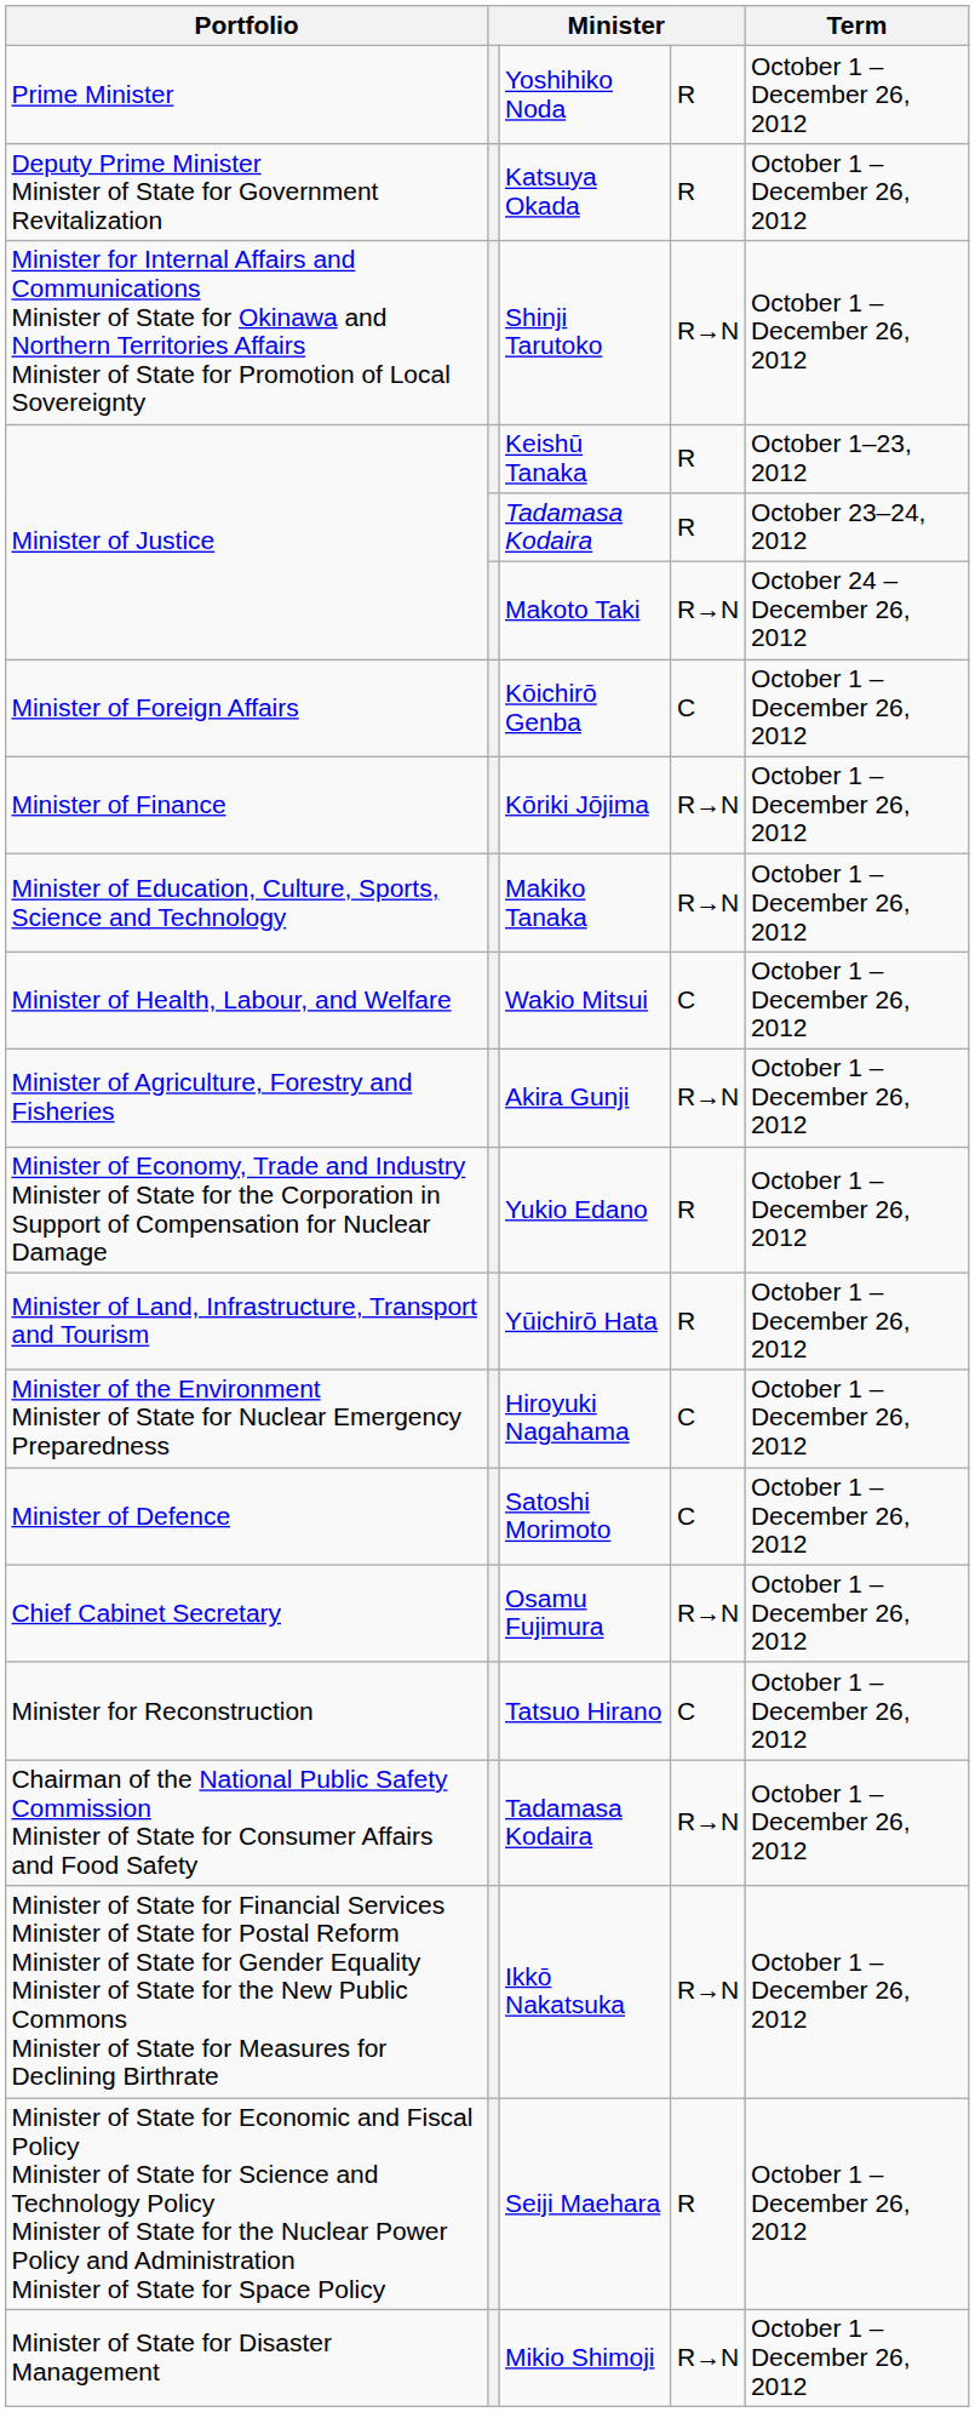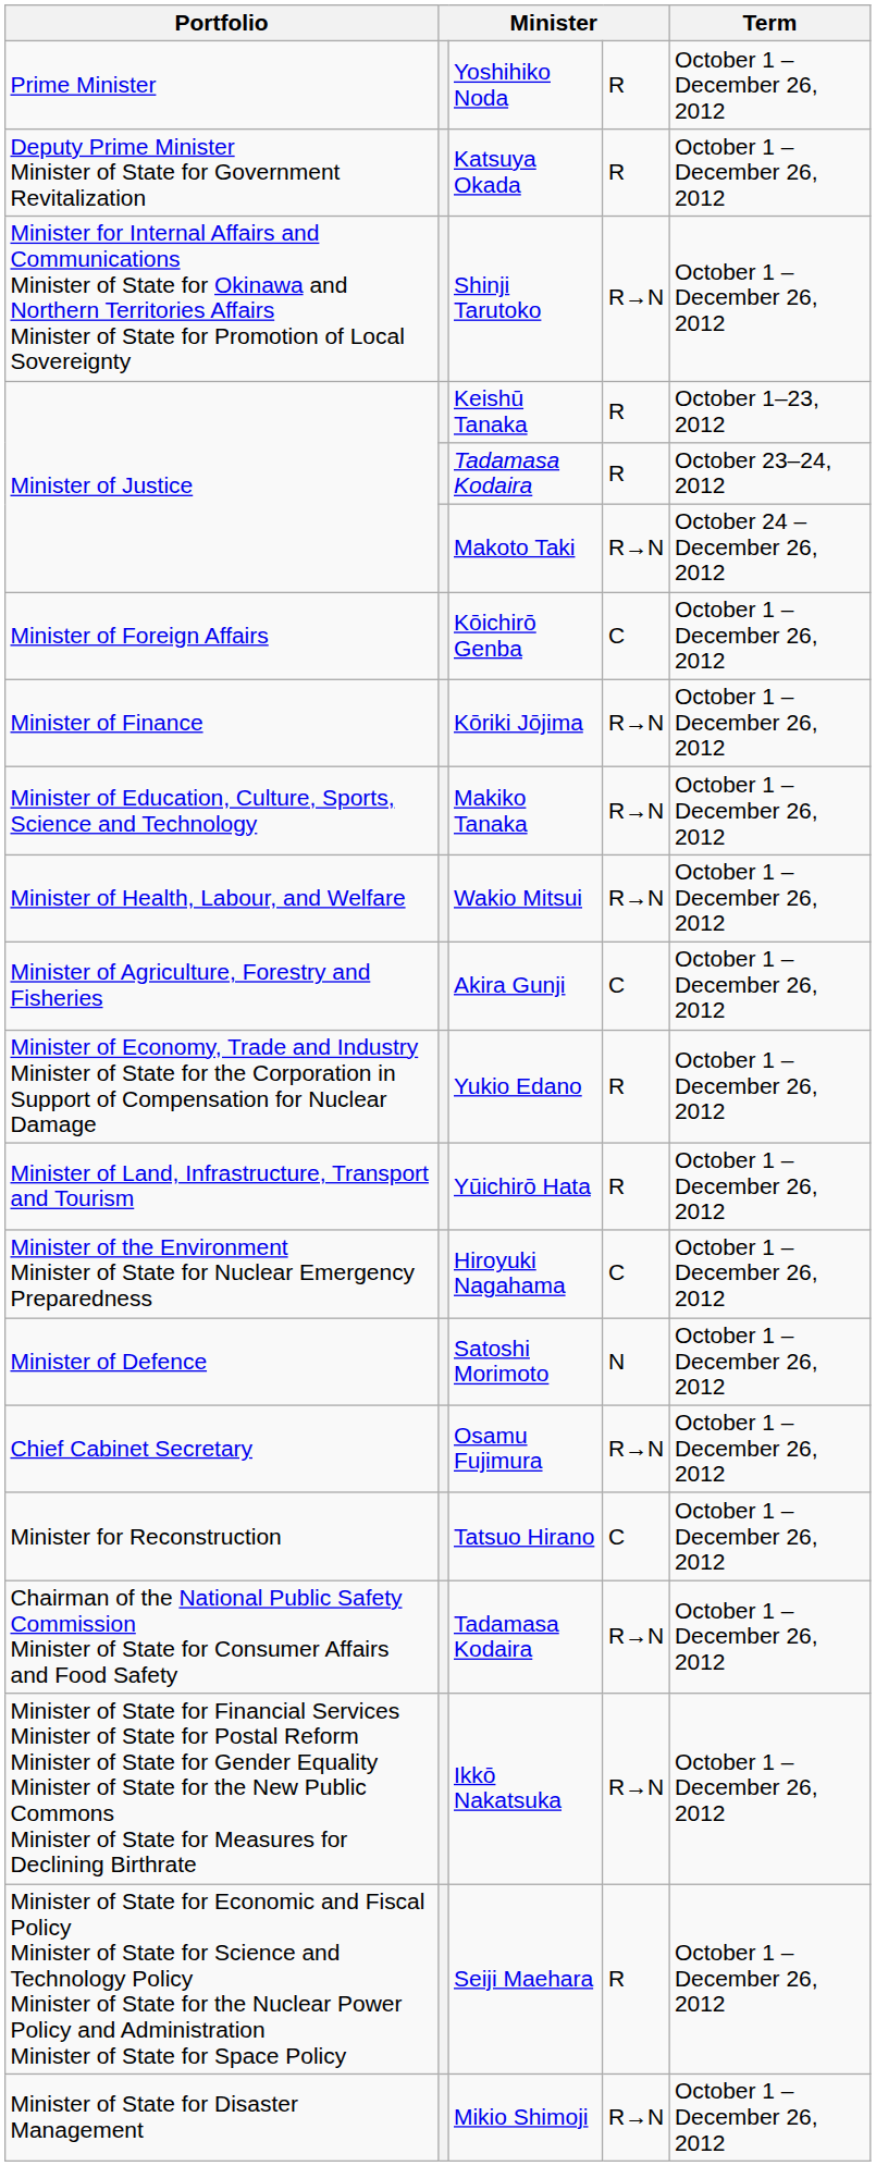Wakio Mitsui | column 4: C -> R→N
Akira Gunji | column 4: R→N -> C
Satoshi Morimoto | column 4: C -> N
